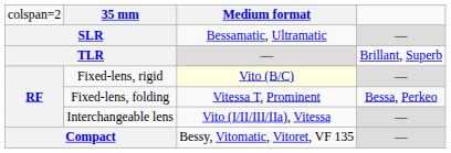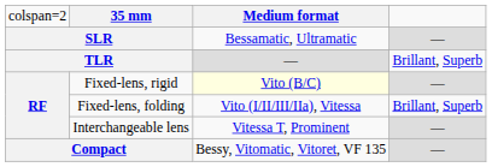Fixed-lens, folding | column 3: Vitessa T, Prominent -> Vito (I/II/III/IIa), Vitessa
Fixed-lens, folding | column 4: Bessa, Perkeo -> Brillant, Superb
Interchangeable lens | column 3: Vito (I/II/III/IIa), Vitessa -> Vitessa T, Prominent
